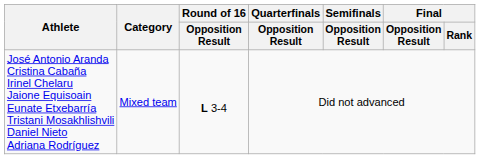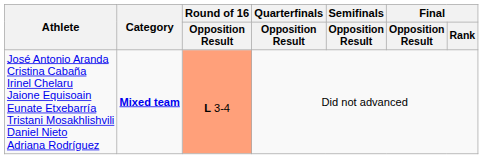row 3 | Category: normal -> bold
row 3 | Round of 16 / Opposition Result: no background -> lightsalmon background
